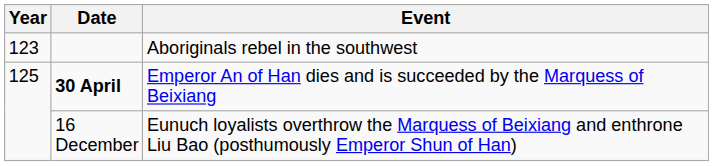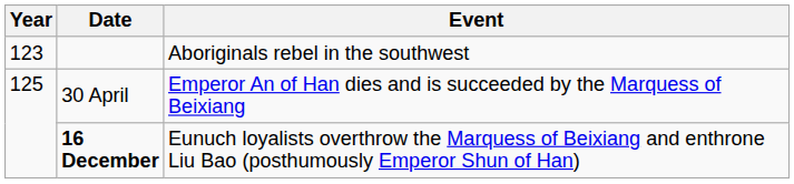30 April | Date: bold -> normal
16 December | Date: normal -> bold
